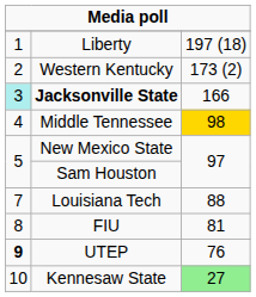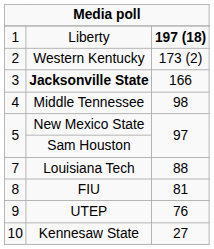Liberty | column 3: normal -> bold
Jacksonville State | column 1: paleturquoise background -> no background
Middle Tennessee | column 3: gold background -> no background
UTEP | column 1: bold -> normal
Kennesaw State | column 3: lightgreen background -> no background
